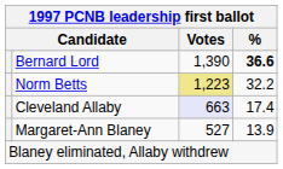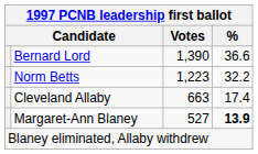Bernard Lord | %: bold -> normal
Norm Betts | Votes: khaki background -> no background
Cleveland Allaby | Votes: lavender background -> no background
Margaret-Ann Blaney | %: normal -> bold
